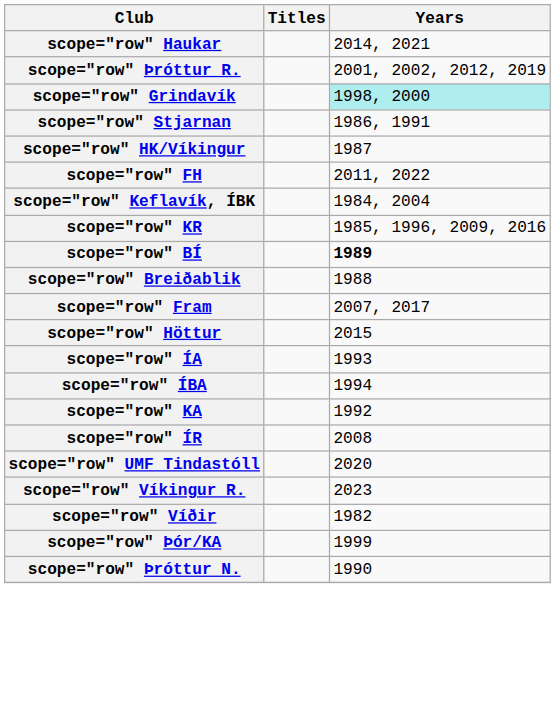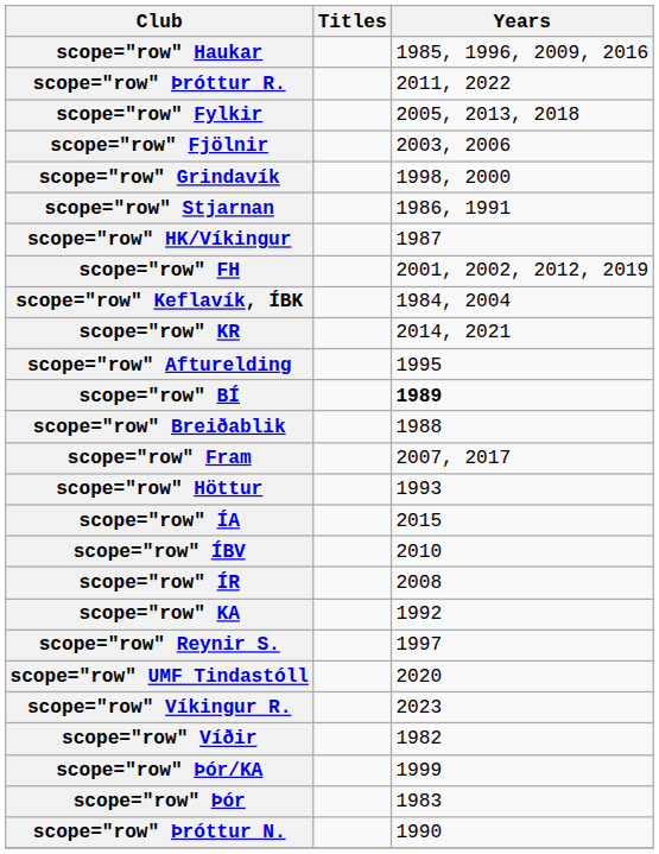scope="row" Haukar | Years: 2014, 2021 -> 1985, 1996, 2009, 2016
scope="row" Þróttur R. | Years: 2001, 2002, 2012, 2019 -> 2011, 2022
+ row: scope="row" Fylkir | 2005, 2013, 2018
+ row: scope="row" Fjölnir | 2003, 2006
scope="row" Grindavík | Years: paleturquoise background -> no background
scope="row" FH | Years: 2011, 2022 -> 2001, 2002, 2012, 2019
scope="row" KR | Years: 1985, 1996, 2009, 2016 -> 2014, 2021
+ row: scope="row" Afturelding | 1995
scope="row" Höttur | Years: 2015 -> 1993
scope="row" ÍA | Years: 1993 -> 2015
- row: scope="row" ÍBA | 1994
+ row: scope="row" ÍBV | 2010
rows swapped: scope="row" ÍR <-> scope="row" KA
+ row: scope="row" Reynir S. | 1997
+ row: scope="row" Þór | 1983
